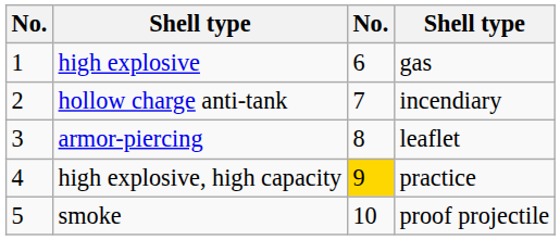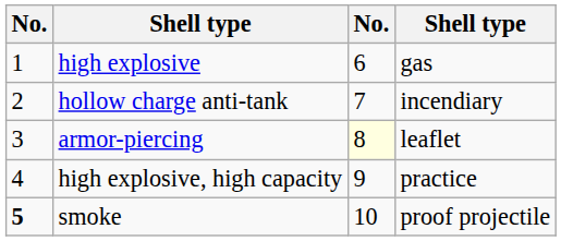armor-piercing | column 3: no background -> lightyellow background
high explosive, high capacity | column 3: gold background -> no background
smoke | column 1: normal -> bold
